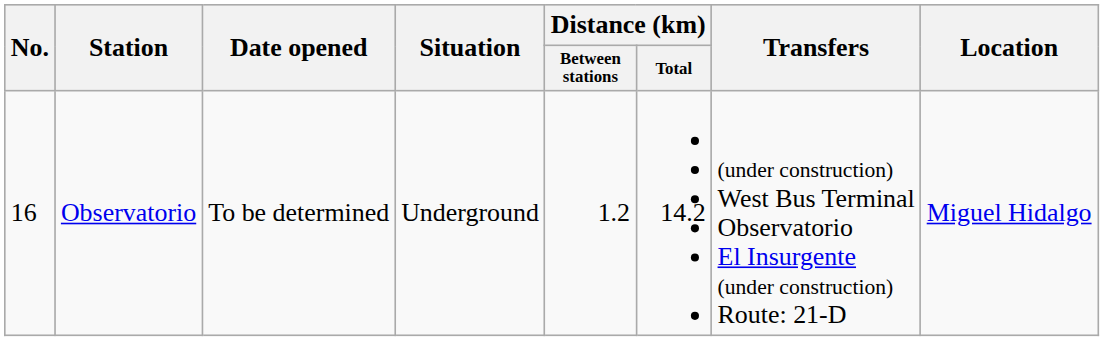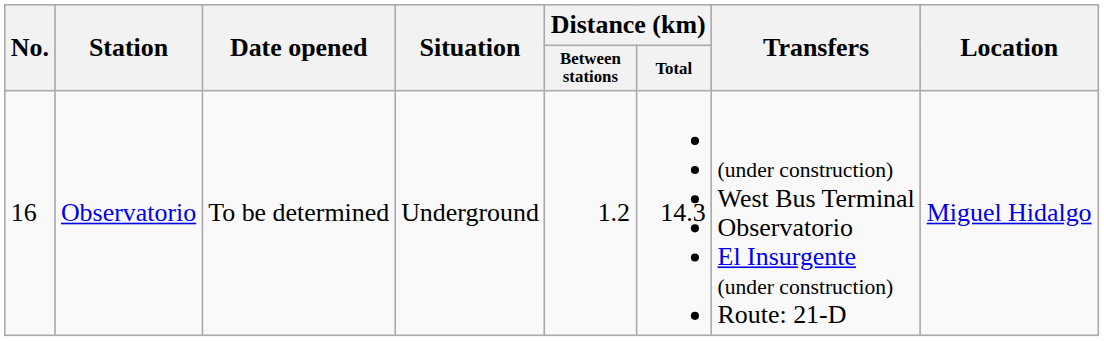Observatorio | Distance (km) / Total: 14.2 -> 14.3
